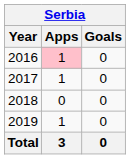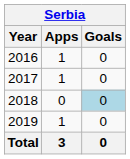2016 | Apps: pink background -> no background
2018 | Goals: no background -> lightblue background
